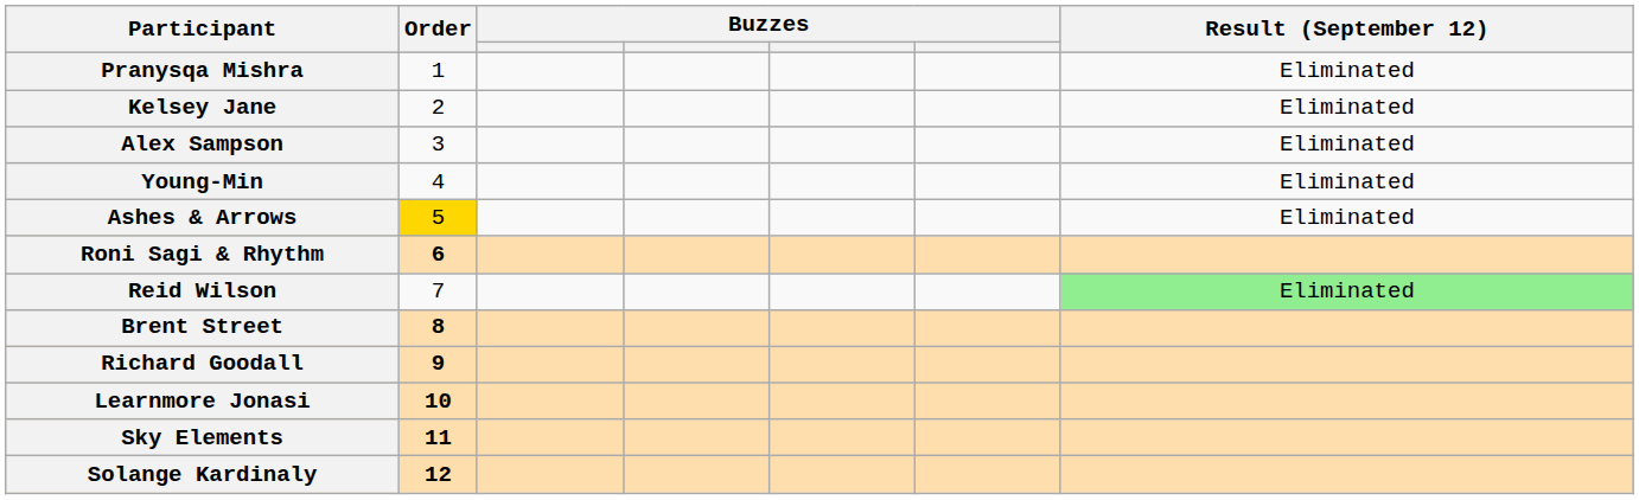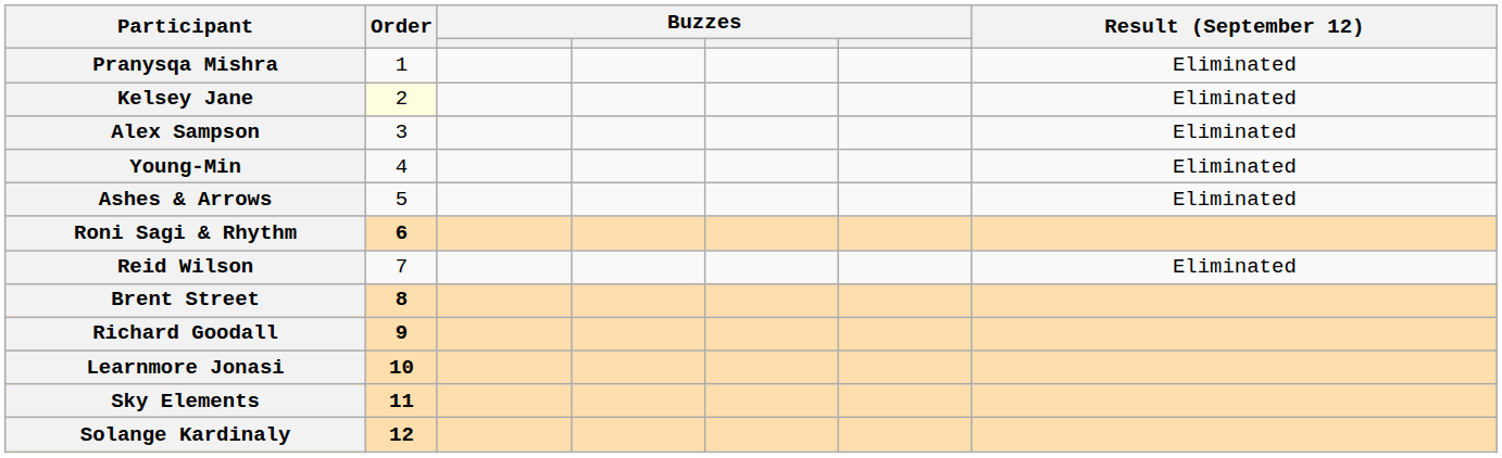Kelsey Jane | Order: no background -> lightyellow background
Ashes & Arrows | Order: gold background -> no background
Reid Wilson | Result (September 12): lightgreen background -> no background
